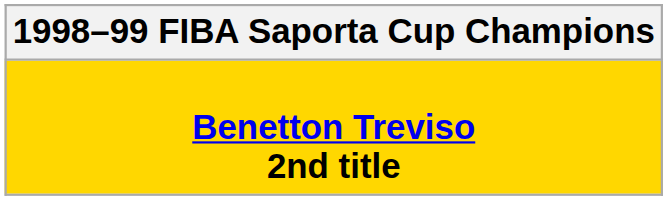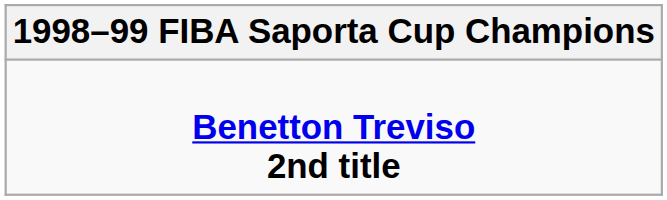row 2 | column 1: gold background -> no background
